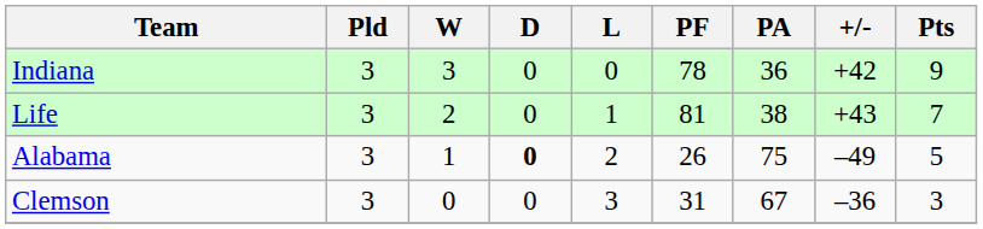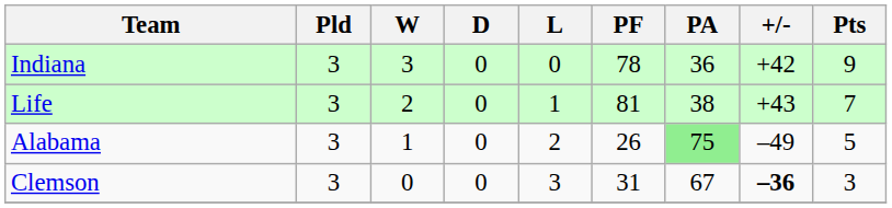Alabama | D: bold -> normal
Alabama | PA: no background -> lightgreen background
Clemson | +/-: normal -> bold
